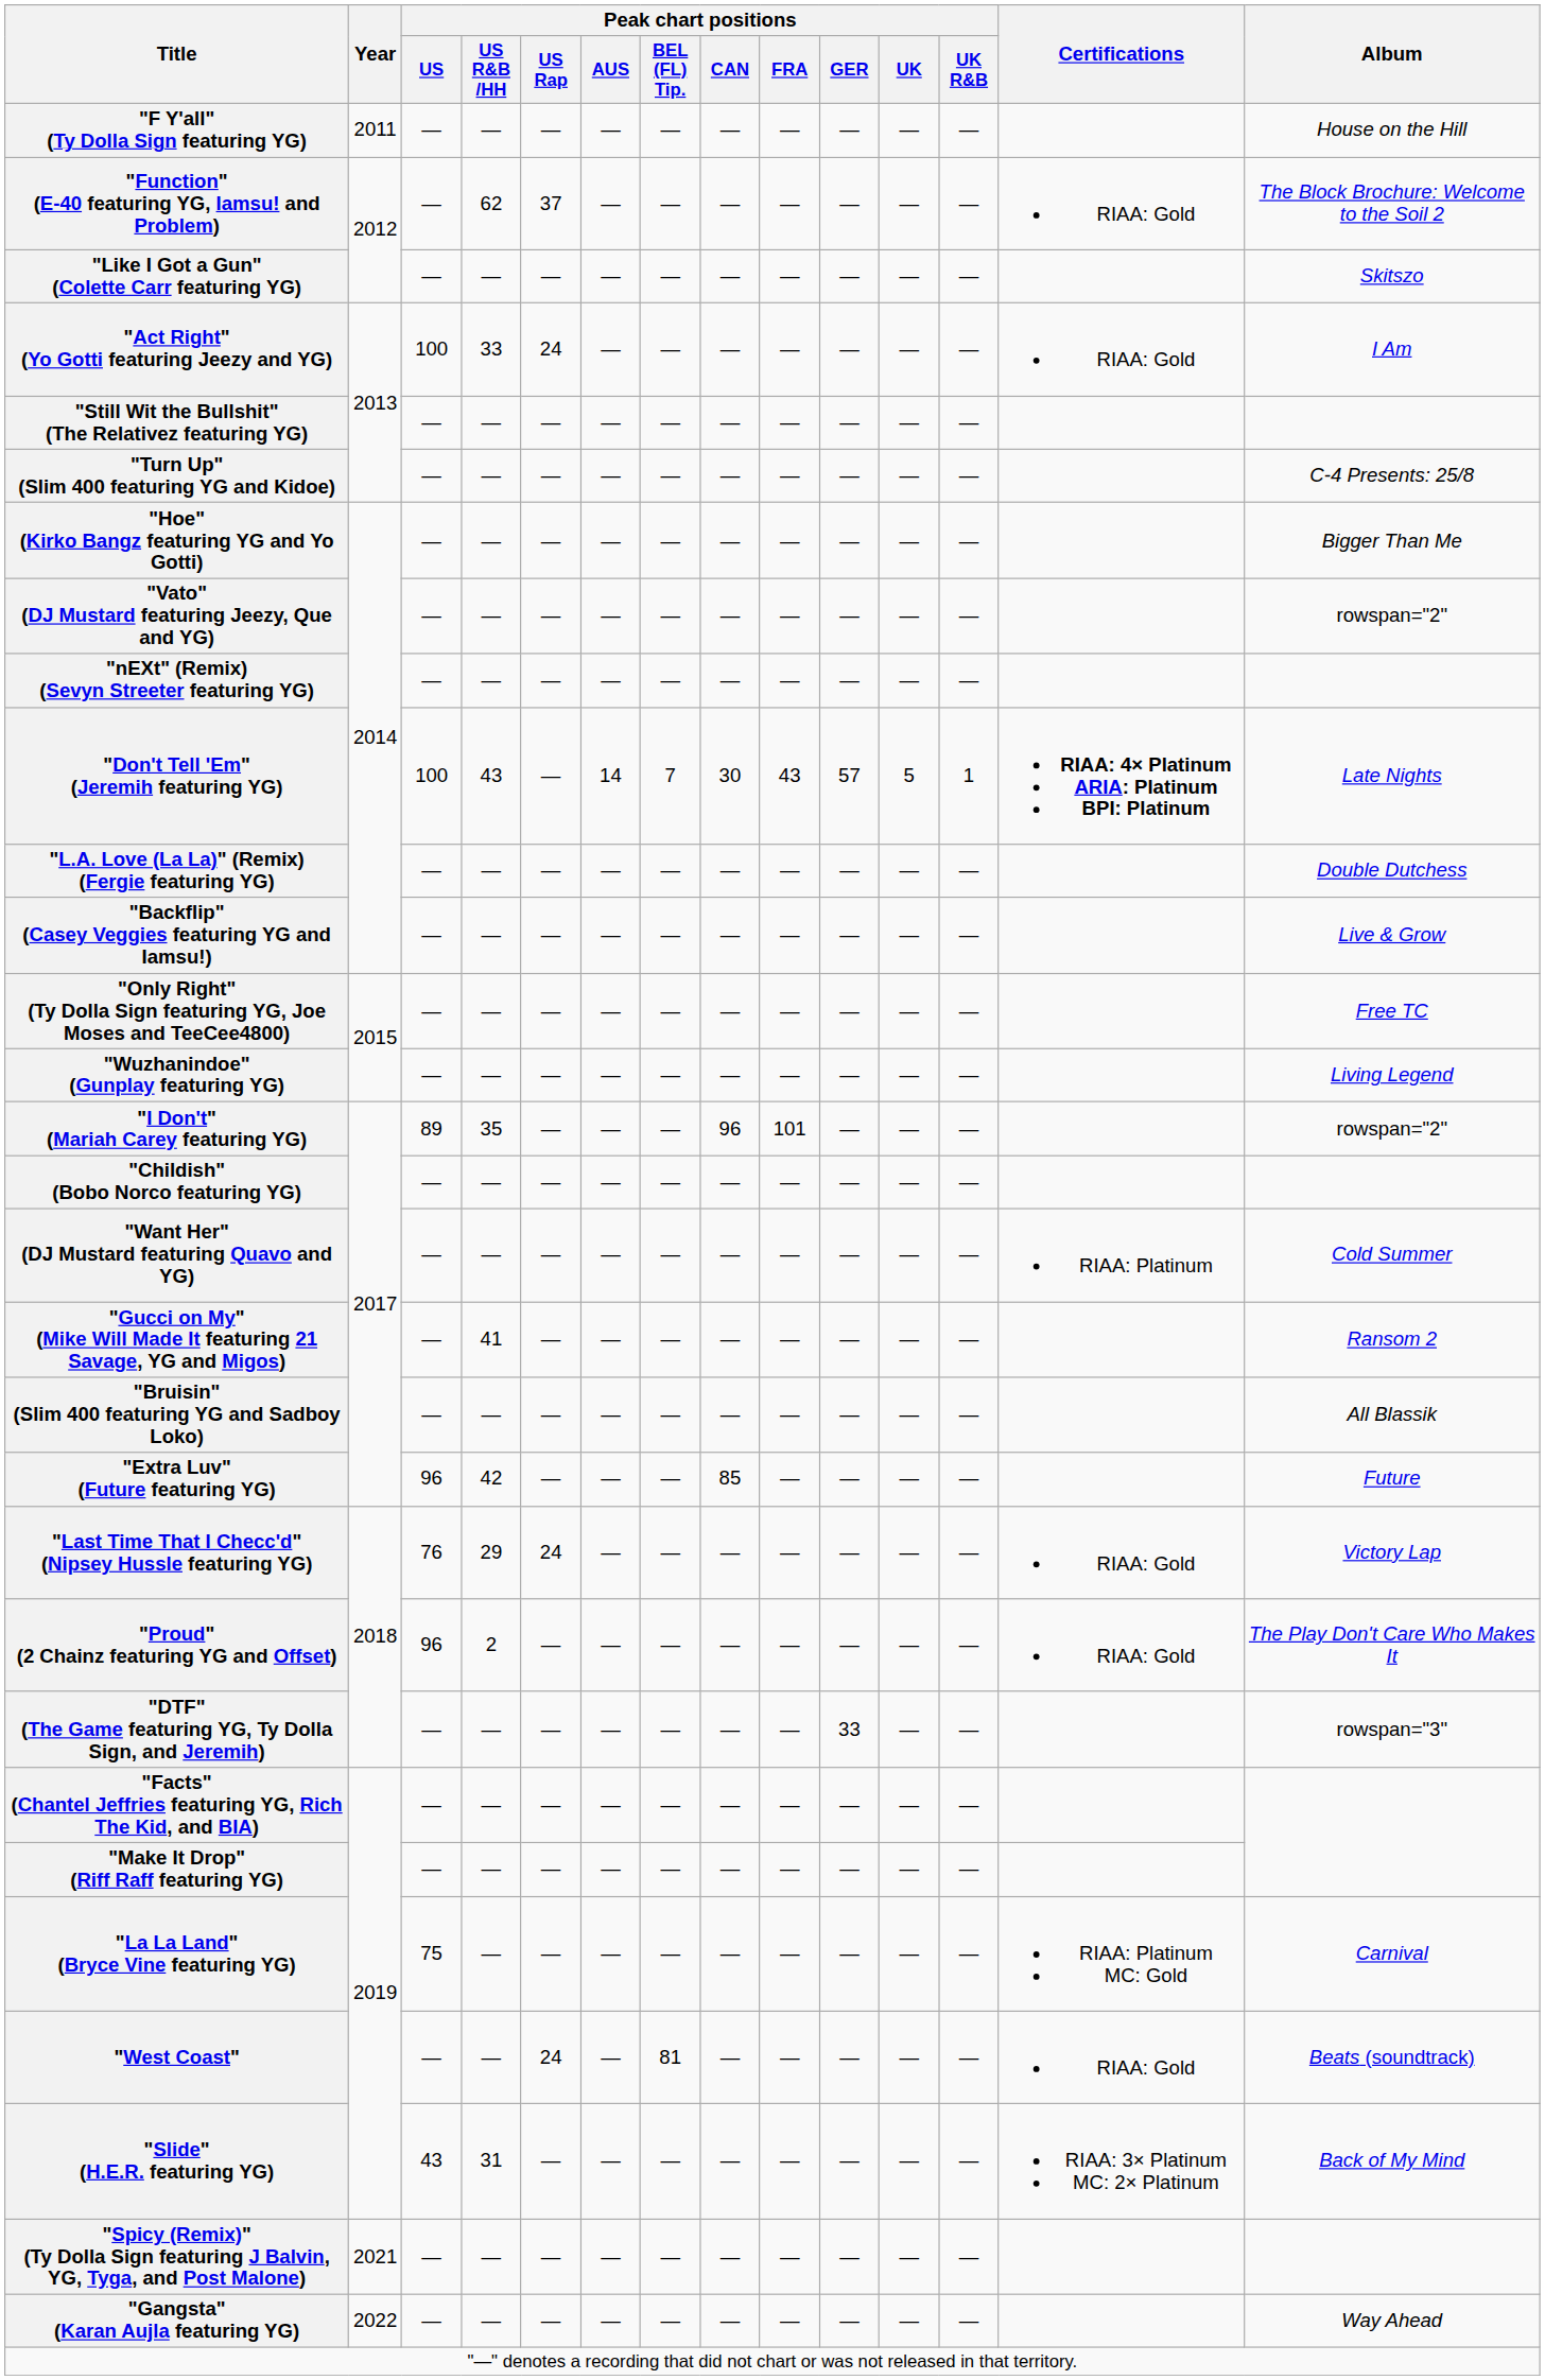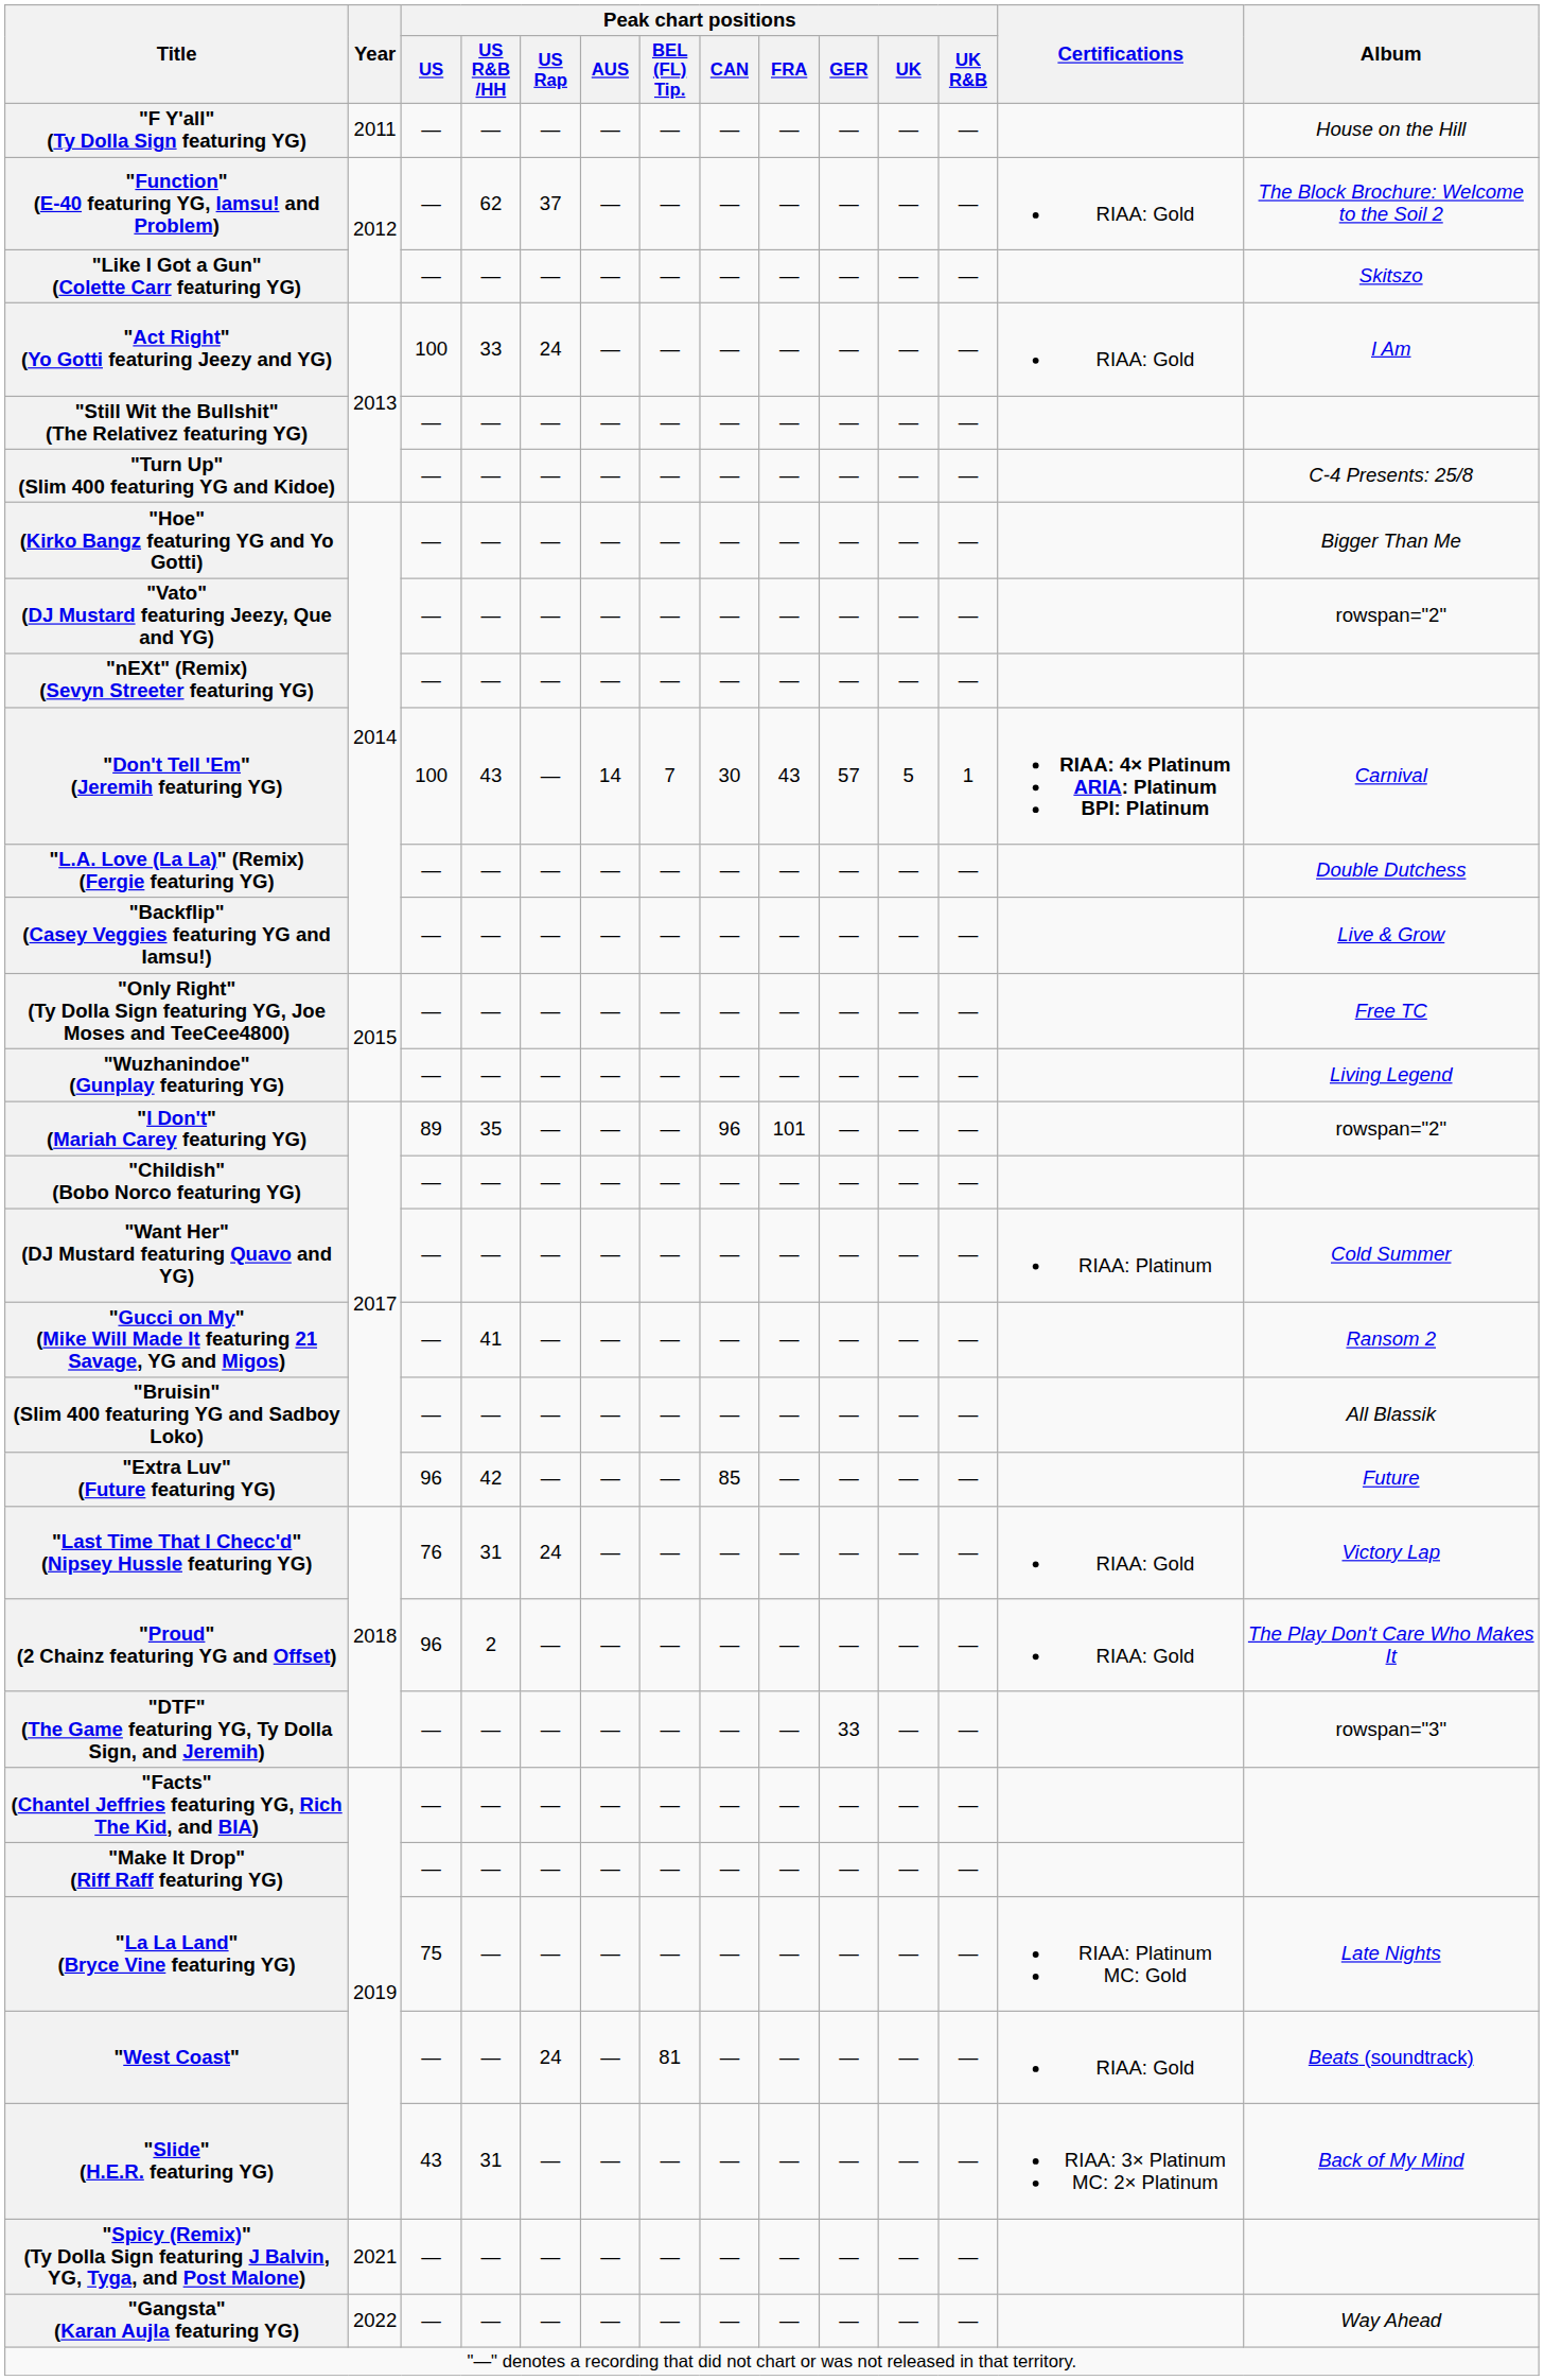"Don't Tell 'Em" (Jeremih featuring YG) | Album: Late Nights -> Carnival
"Last Time That I Checc'd" (Nipsey Hussle featuring YG) | Peak chart positions / US R&B /HH: 29 -> 31
"La La Land" (Bryce Vine featuring YG) | Album: Carnival -> Late Nights
